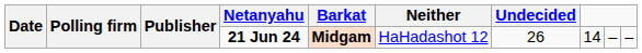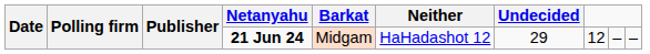row 2 | Barkat: bold -> normal
row 2 | Undecided: 26 -> 29
row 2 | column 8: 14 -> 12
